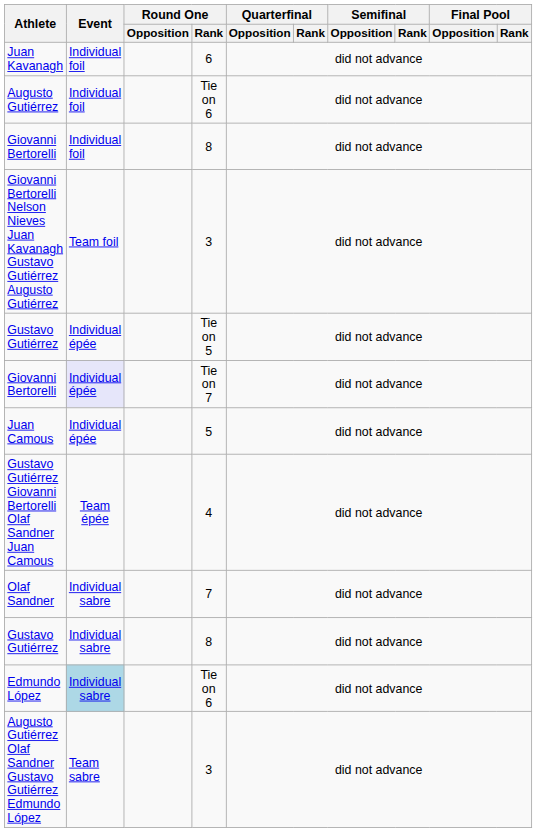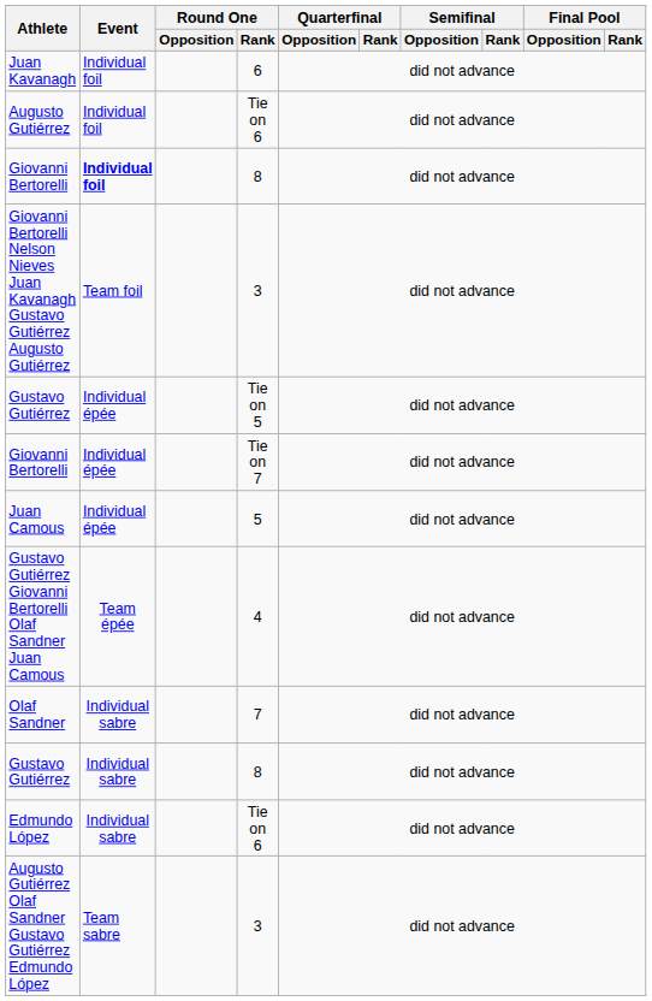Giovanni Bertorelli / 8 | Event: normal -> bold
Giovanni Bertorelli / Tie on 7 | Event: lavender background -> no background
Edmundo López | Event: lightblue background -> no background
